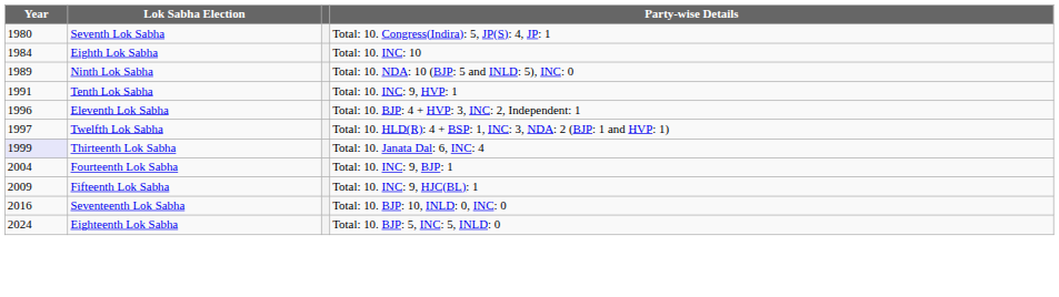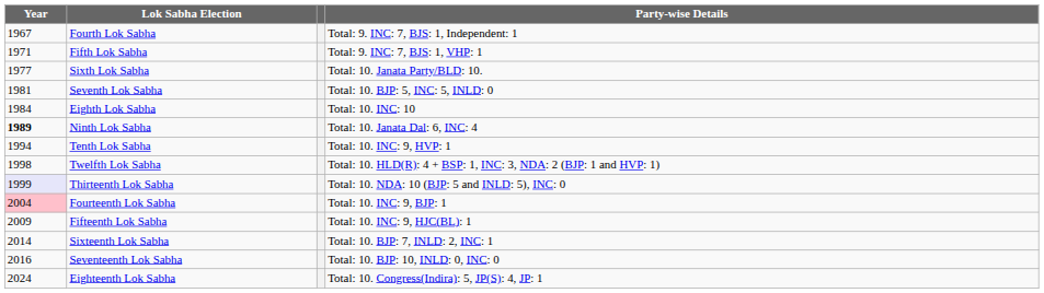+ row: 1967 | Fourth Lok Sabha | Total: 9. INC: 7, BJS: 1, Independent: 1
+ row: 1971 | Fifth Lok Sabha | Total: 9. INC: 7, BJS: 1, VHP: 1
+ row: 1977 | Sixth Lok Sabha | Total: 10. Janata Party/BLD: 10.
Seventh Lok Sabha | Year: 1980 -> 1981
Seventh Lok Sabha | Party-wise Details: Total: 10. Congress(Indira): 5, JP(S): 4, JP: 1 -> Total: 10. BJP: 5, INC: 5, INLD: 0
Ninth Lok Sabha | Year: normal -> bold
Ninth Lok Sabha | Party-wise Details: Total: 10. NDA: 10 (BJP: 5 and INLD: 5), INC: 0 -> Total: 10. Janata Dal: 6, INC: 4
Tenth Lok Sabha | Year: 1991 -> 1994
- row: 1996 | Eleventh Lok Sabha | Total: 10. BJP: 4 + HVP: 3, INC: 2, Independent: 1
Twelfth Lok Sabha | Year: 1997 -> 1998
Thirteenth Lok Sabha | Party-wise Details: Total: 10. Janata Dal: 6, INC: 4 -> Total: 10. NDA: 10 (BJP: 5 and INLD: 5), INC: 0
Fourteenth Lok Sabha | Year: no background -> pink background
+ row: 2014 | Sixteenth Lok Sabha | Total: 10. BJP: 7, INLD: 2, INC: 1
Eighteenth Lok Sabha | Party-wise Details: Total: 10. BJP: 5, INC: 5, INLD: 0 -> Total: 10. Congress(Indira): 5, JP(S): 4, JP: 1
